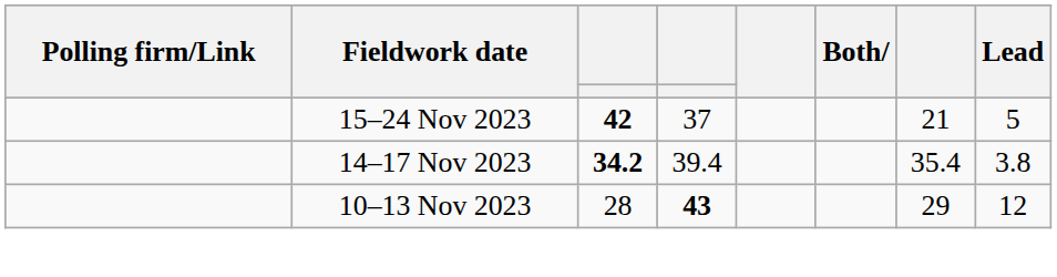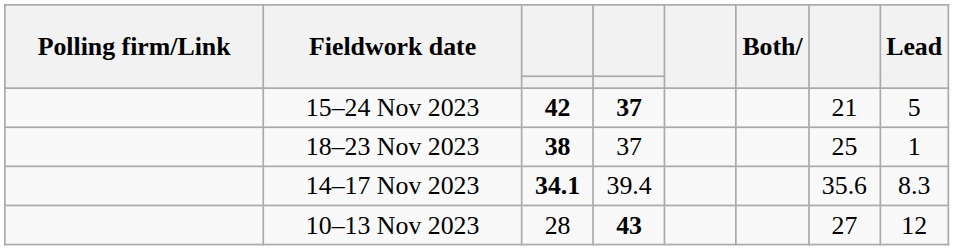15–24 Nov 2023 | column 4: normal -> bold
+ row: 18–23 Nov 2023 | 38 | 37 | 25 | 1
14–17 Nov 2023 | column 3: 34.2 -> 34.1
14–17 Nov 2023 | column 7: 35.4 -> 35.6
14–17 Nov 2023 | Lead: 3.8 -> 8.3
10–13 Nov 2023 | column 7: 29 -> 27
